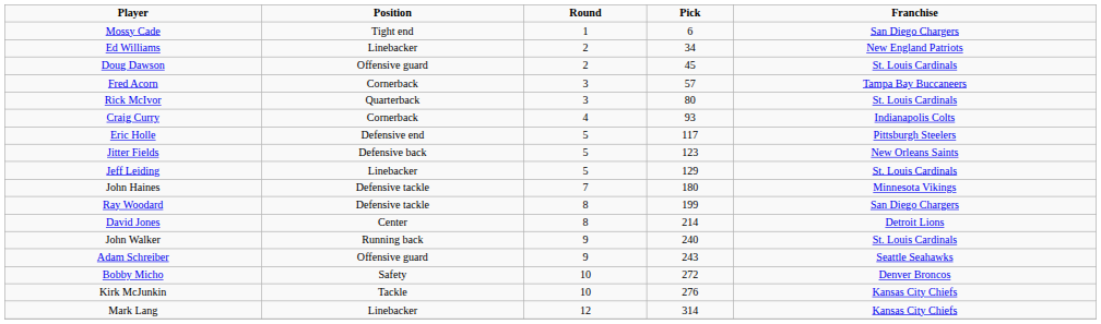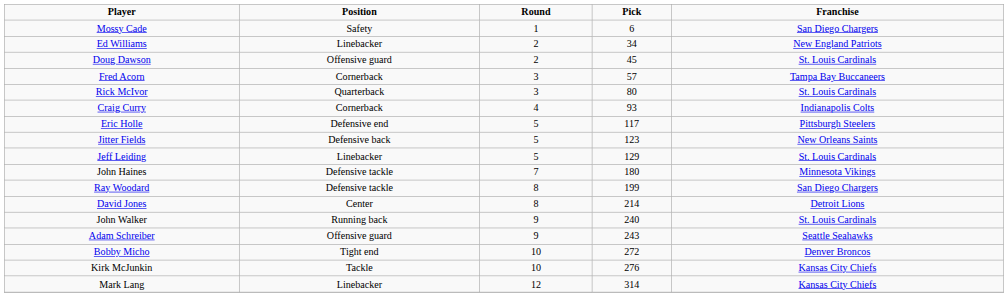Mossy Cade | Position: Tight end -> Safety
Bobby Micho | Position: Safety -> Tight end
